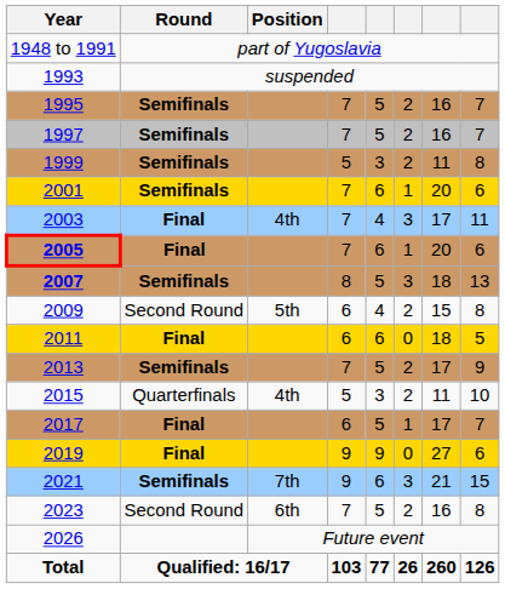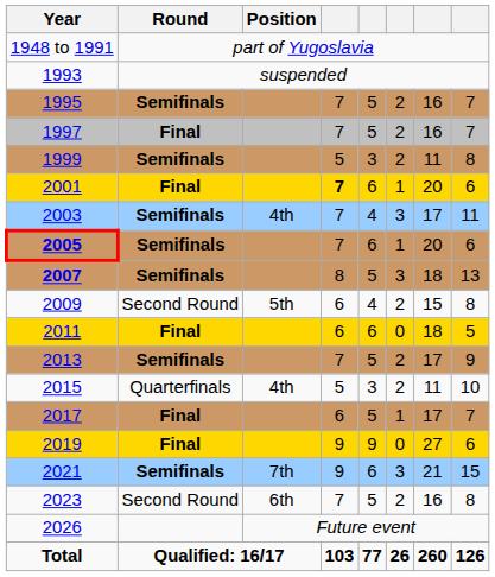1997 | Round: Semifinals -> Final
2001 | Round: Semifinals -> Final
2001 | column 4: normal -> bold
2003 | Round: Final -> Semifinals
2005 | Round: Final -> Semifinals
